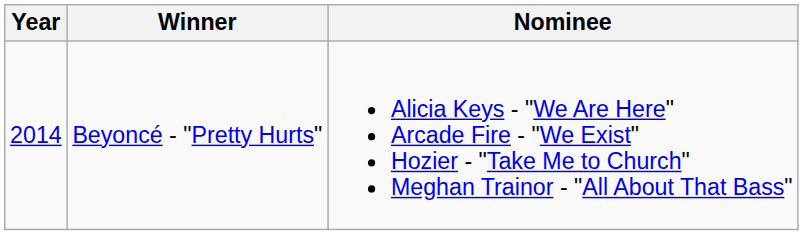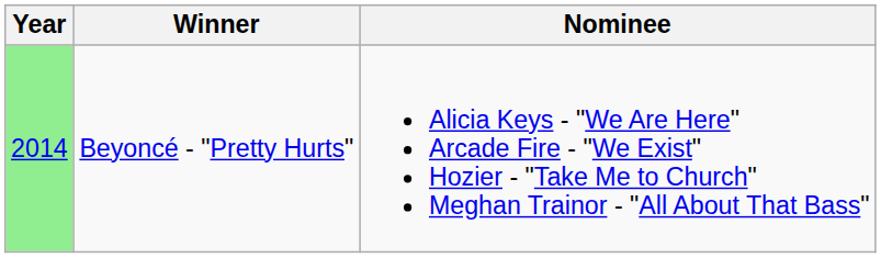row 2 | Year: no background -> lightgreen background
